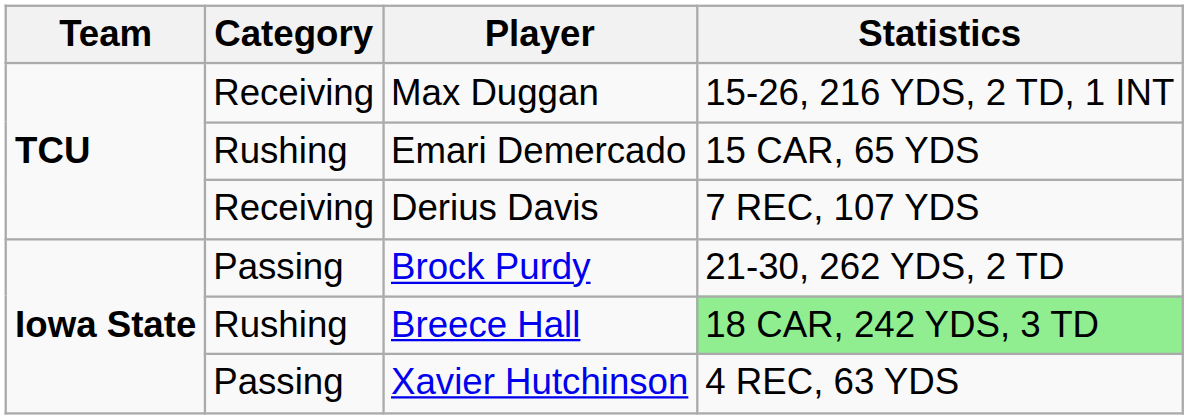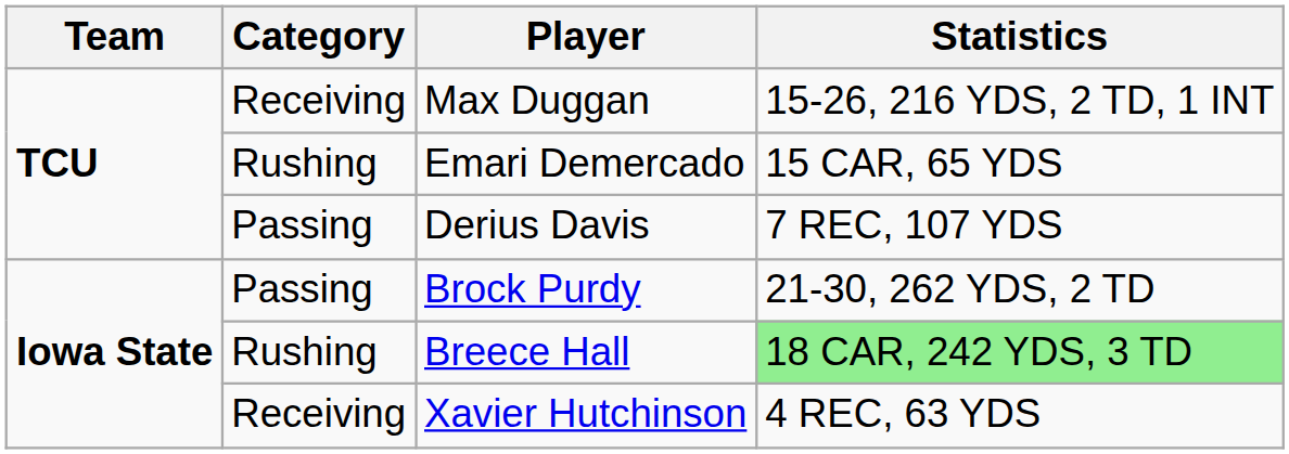Derius Davis | Category: Receiving -> Passing
Xavier Hutchinson | Category: Passing -> Receiving
